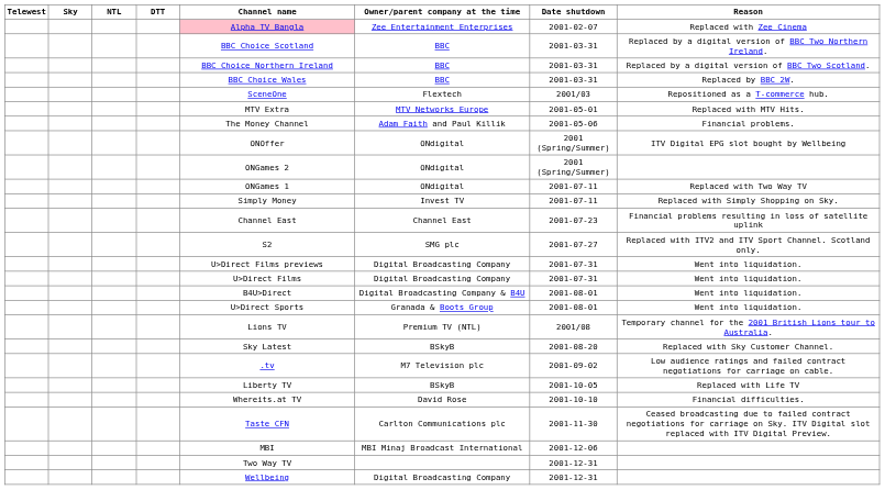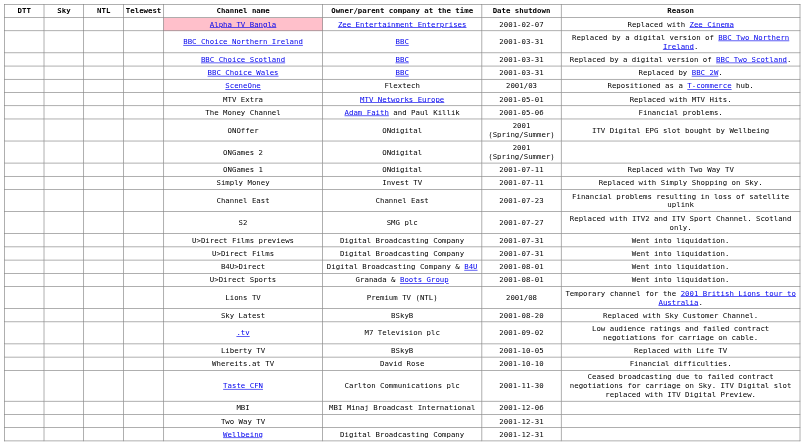columns swapped: DTT <-> Telewest
row 3 | Channel name: BBC Choice Scotland -> BBC Choice Northern Ireland
row 4 | Channel name: BBC Choice Northern Ireland -> BBC Choice Scotland
